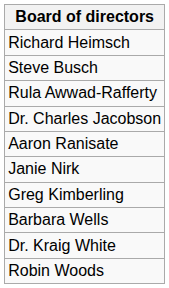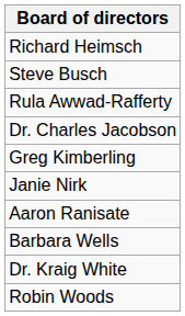row 6 | column 1: Aaron Ranisate -> Greg Kimberling
row 8 | column 1: Greg Kimberling -> Aaron Ranisate
